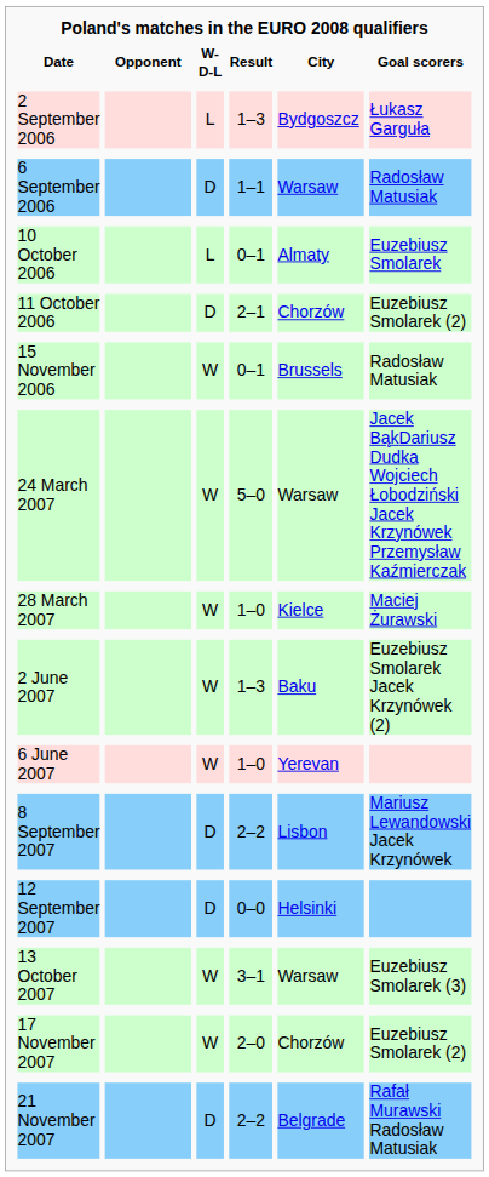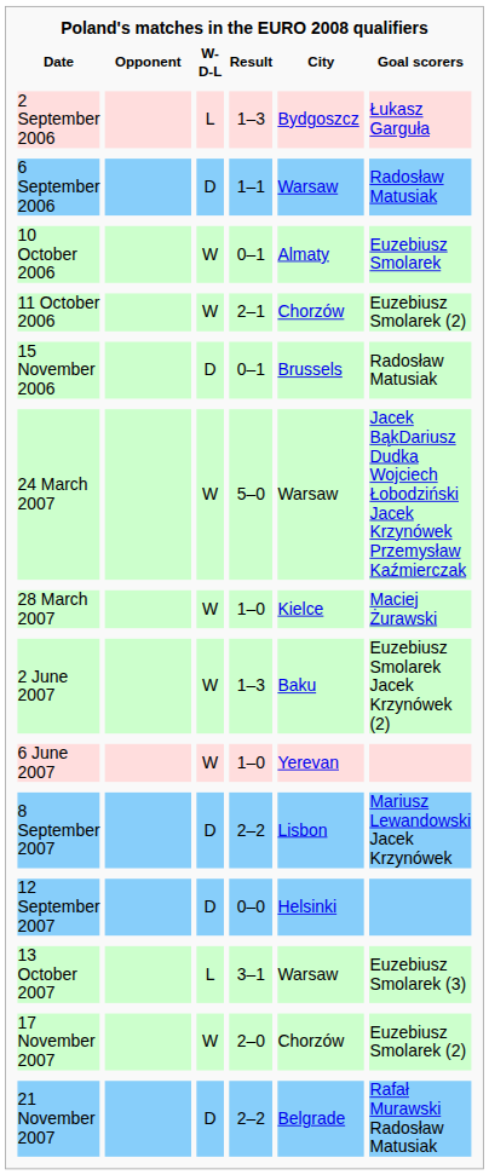10 October 2006 | W-D-L: L -> W
11 October 2006 | W-D-L: D -> W
15 November 2006 | W-D-L: W -> D
13 October 2007 | W-D-L: W -> L
